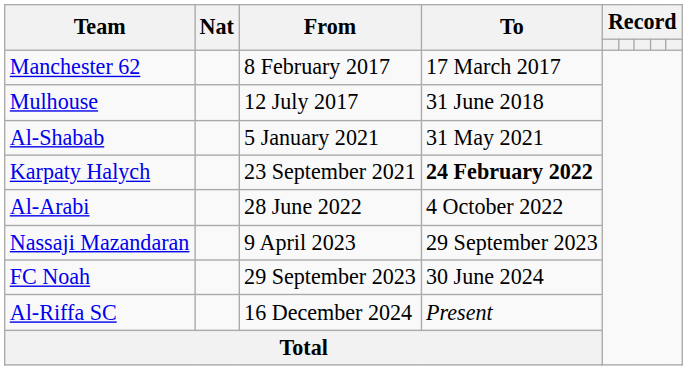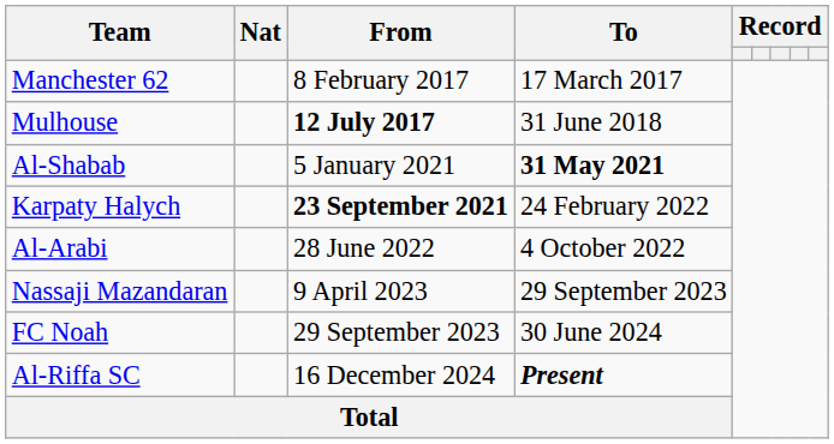Mulhouse | From: normal -> bold
Al-Shabab | To: normal -> bold
Karpaty Halych | From: normal -> bold
Karpaty Halych | To: bold -> normal
Al-Riffa SC | To: normal -> bold
